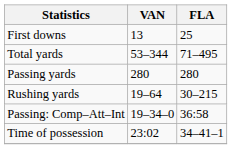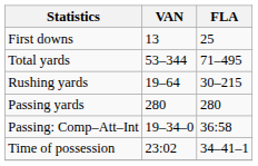rows swapped: Rushing yards <-> Passing yards
